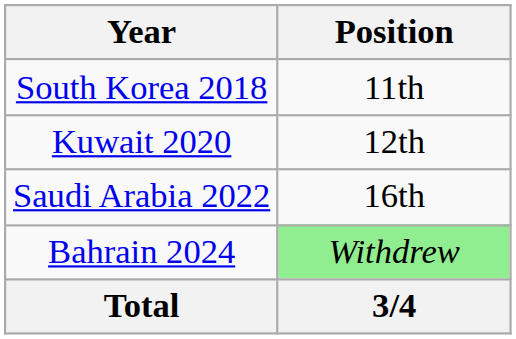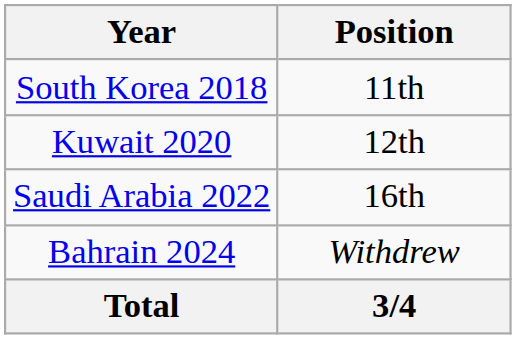Bahrain 2024 | Position: lightgreen background -> no background
